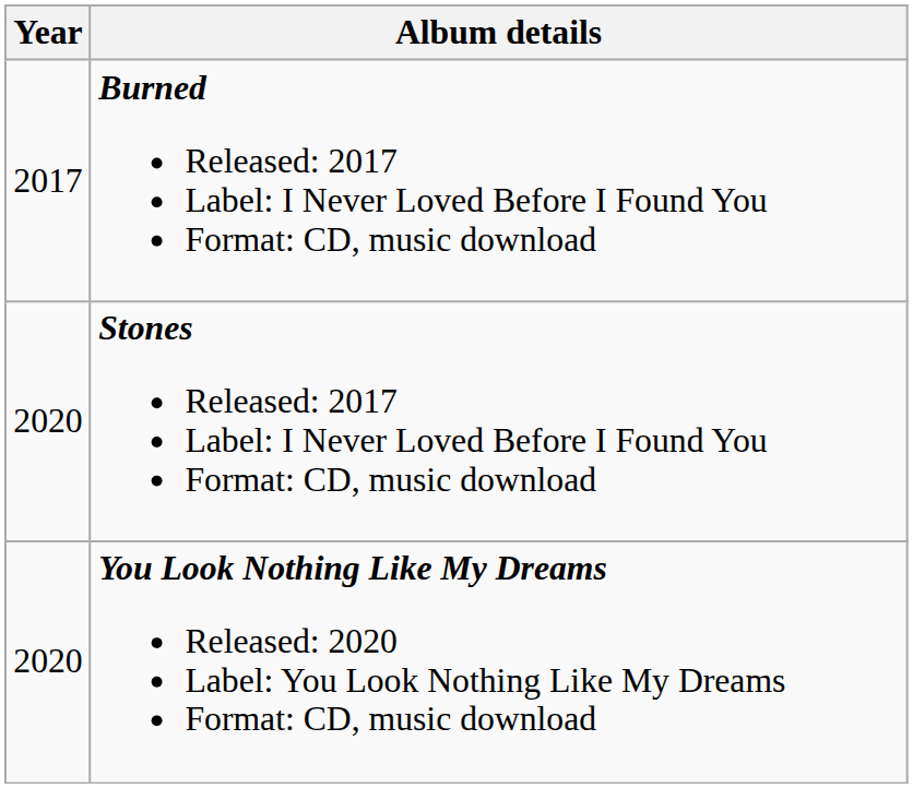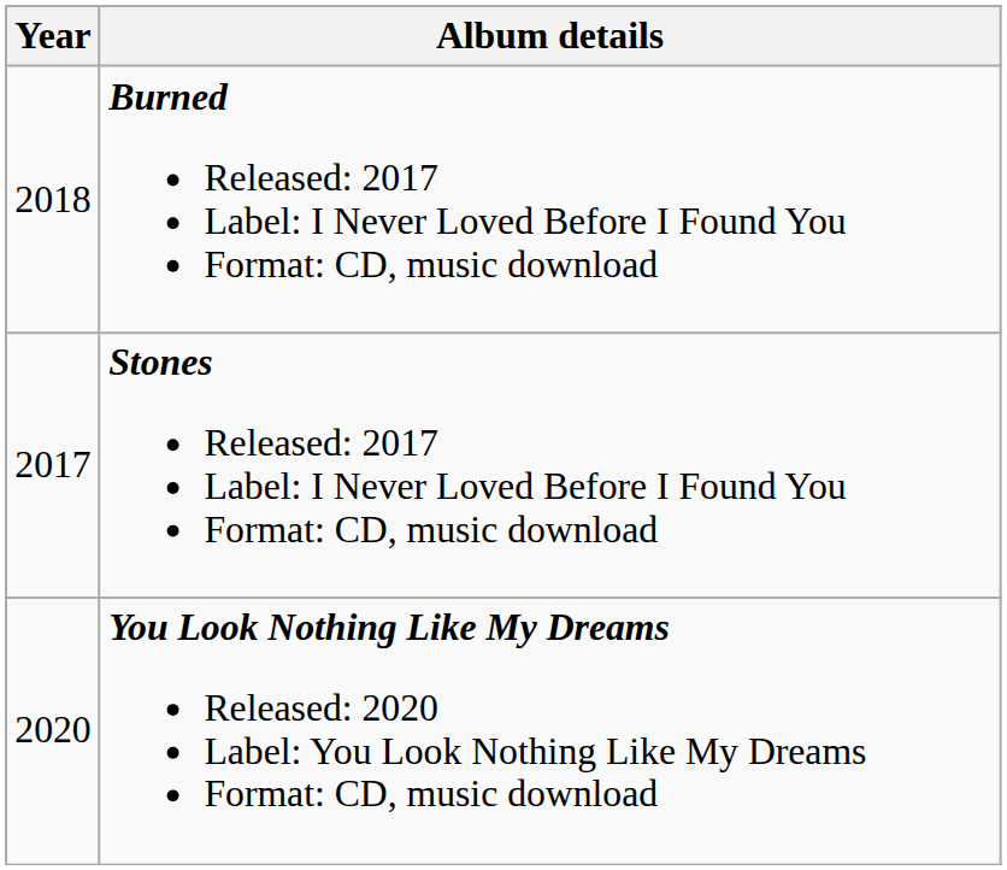row 2 | Year: 2017 -> 2018
row 3 | Year: 2020 -> 2017
